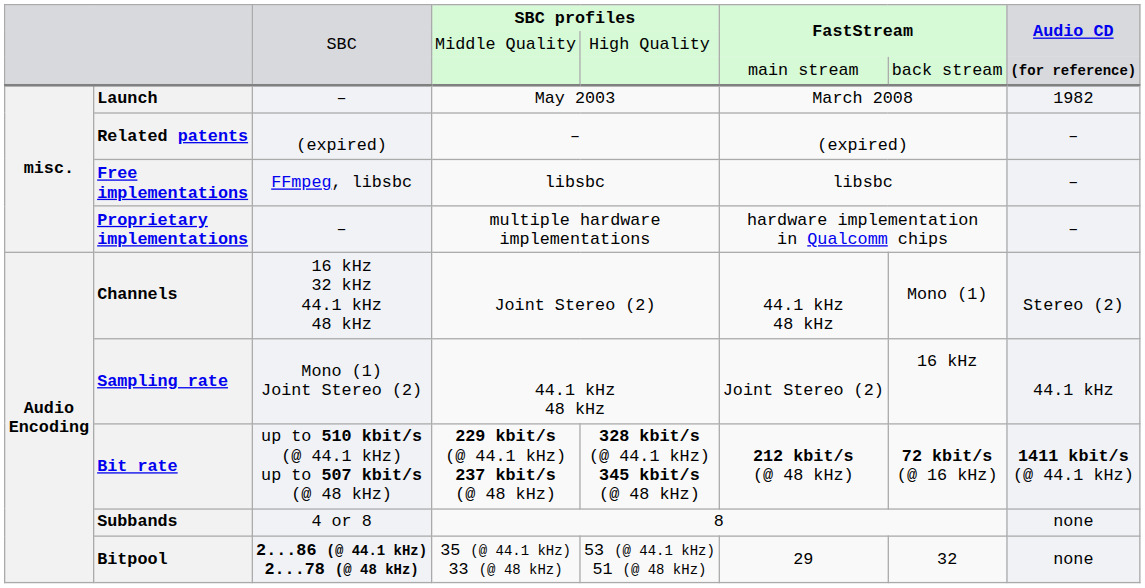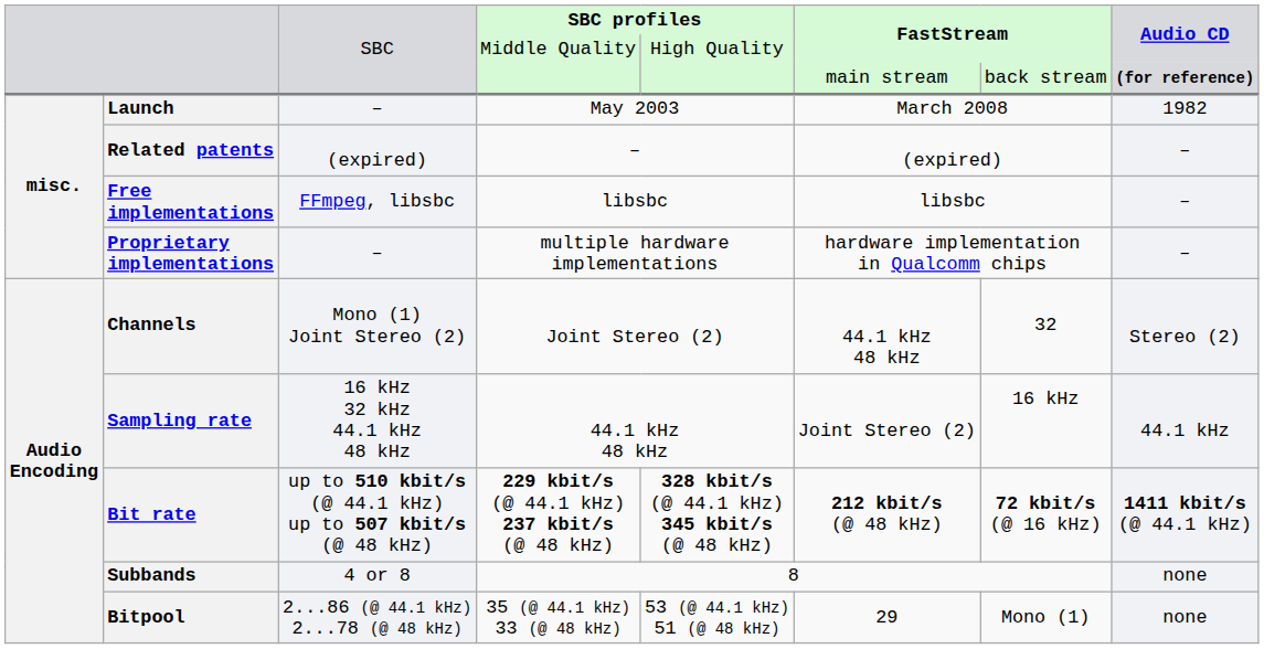Channels | SBC: 16 kHz 32 kHz 44.1 kHz 48 kHz -> Mono (1) Joint Stereo (2)
Channels | FastStream / back stream: Mono (1) -> 32
Sampling rate | SBC: Mono (1) Joint Stereo (2) -> 16 kHz 32 kHz 44.1 kHz 48 kHz
Bitpool | SBC: bold -> normal
Bitpool | FastStream / back stream: 32 -> Mono (1)
